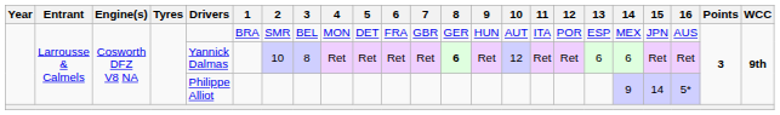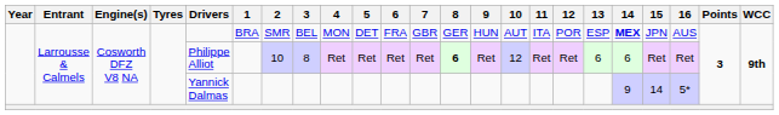row 2 | 14: normal -> bold
row 3 | Drivers: Yannick Dalmas -> Philippe Alliot
row 4 | Drivers: Philippe Alliot -> Yannick Dalmas
